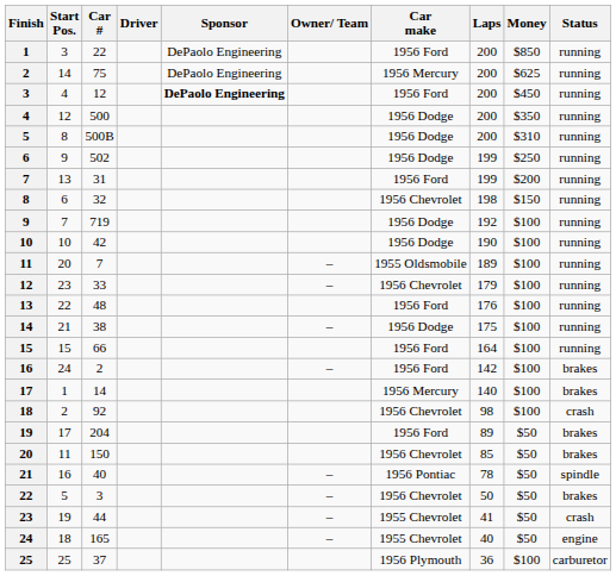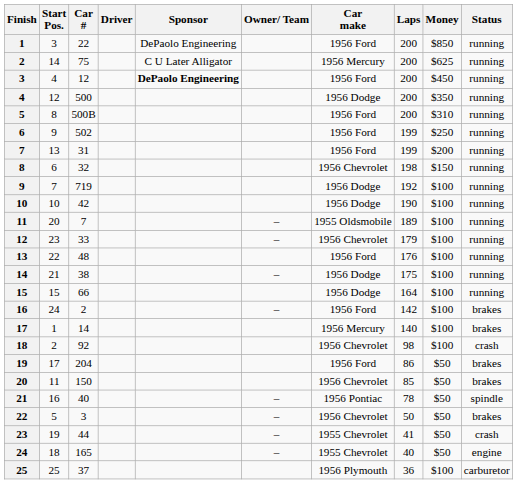row 3 | Sponsor: DePaolo Engineering -> C U Later Alligator
row 6 | Car make: 1956 Dodge -> 1956 Ford
row 7 | Car make: 1956 Dodge -> 1956 Ford
row 16 | Car make: 1956 Ford -> 1956 Dodge
row 20 | Laps: 89 -> 86
